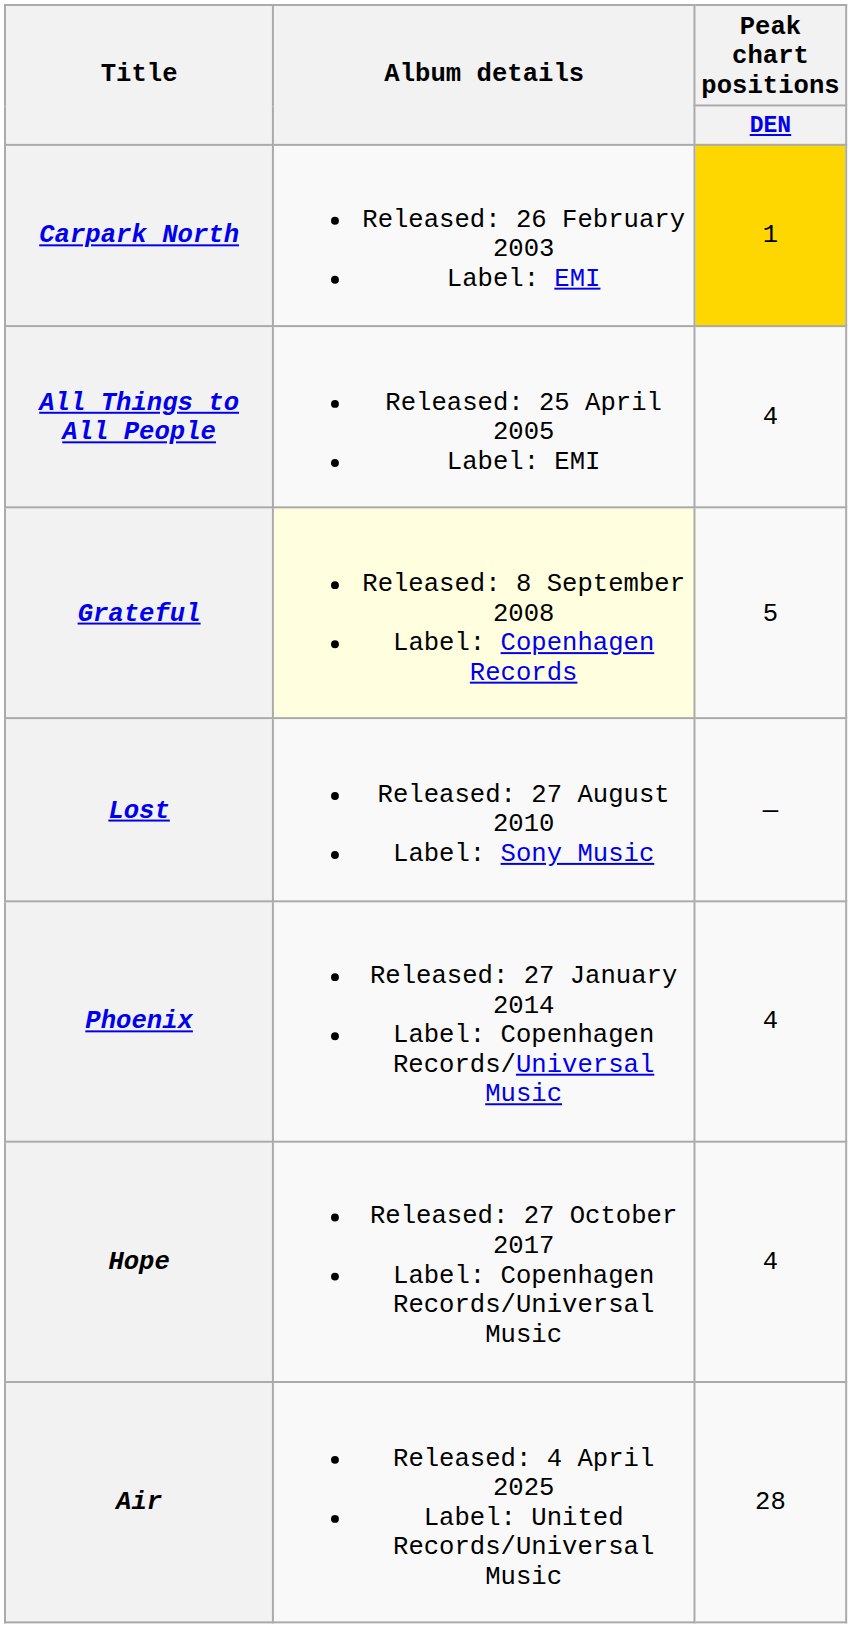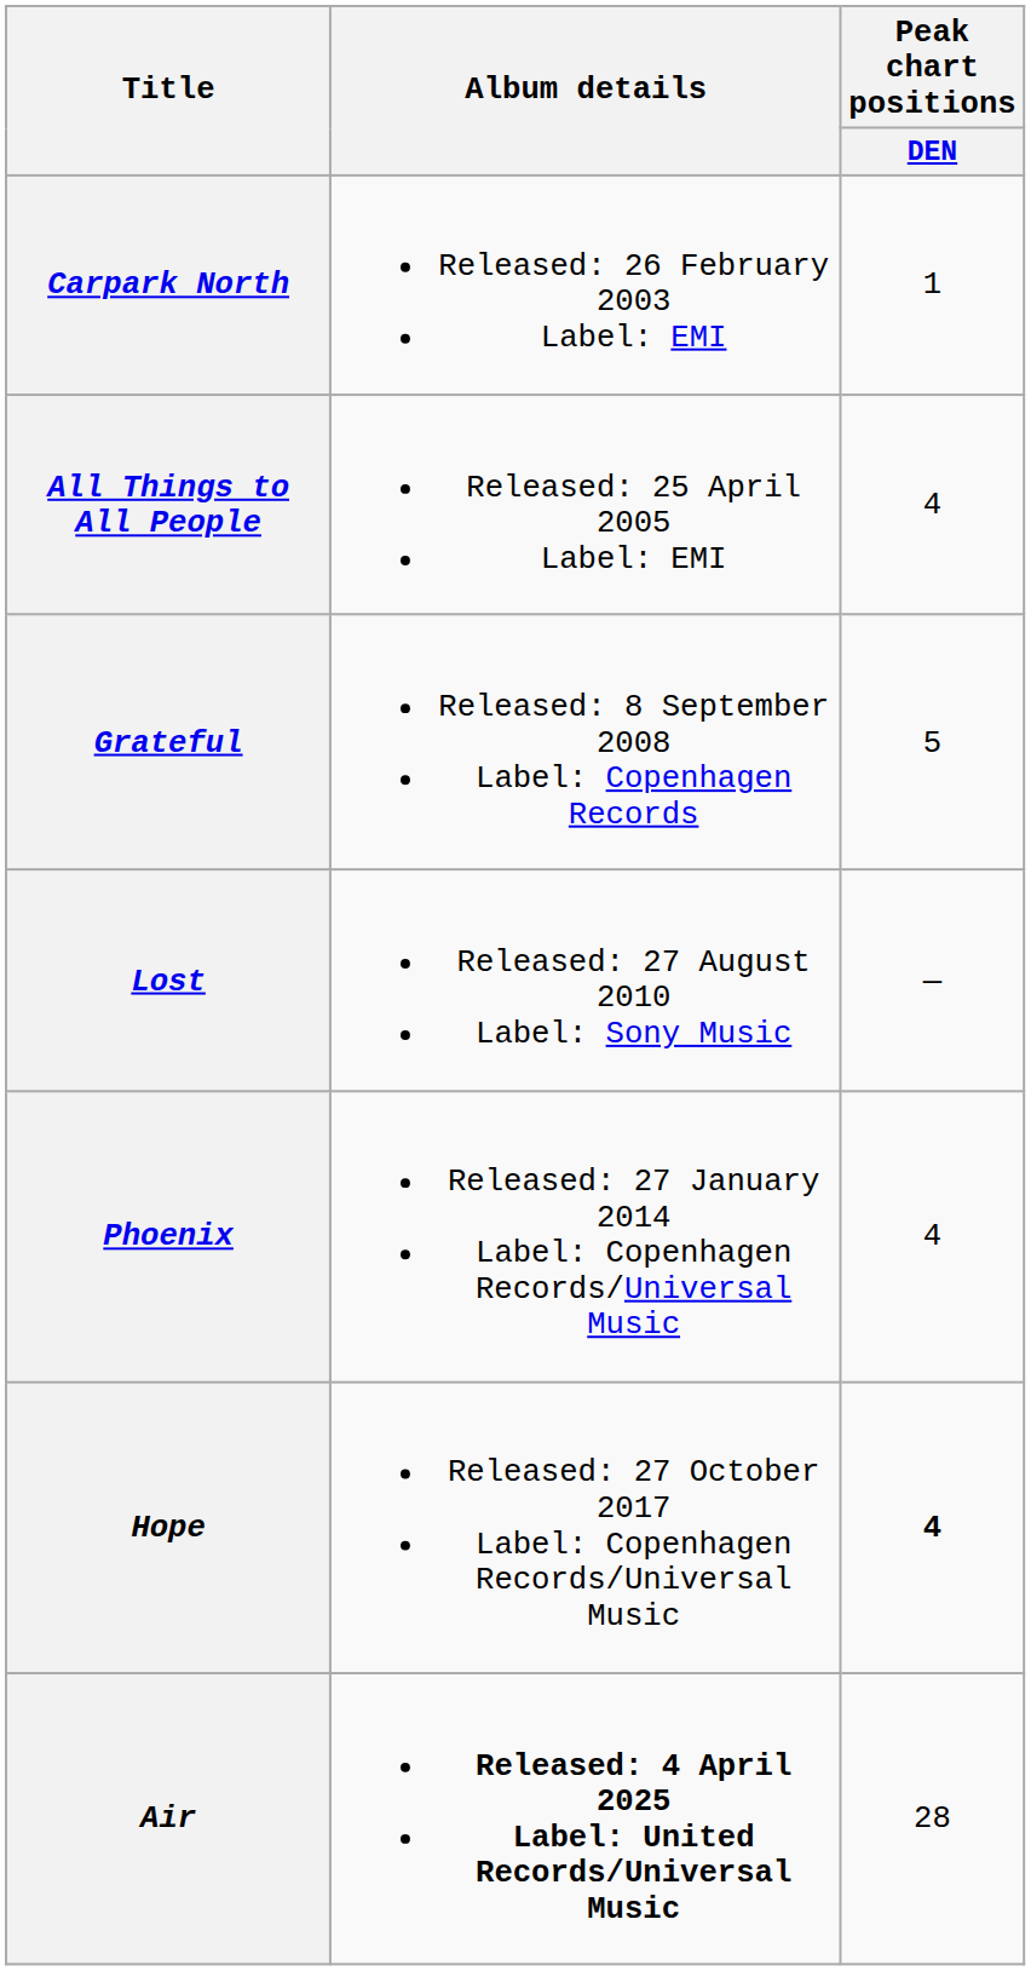Carpark North | Peak chart positions / DEN: gold background -> no background
Grateful | Album details: lightyellow background -> no background
Hope | Peak chart positions / DEN: normal -> bold
Air | Album details: normal -> bold
